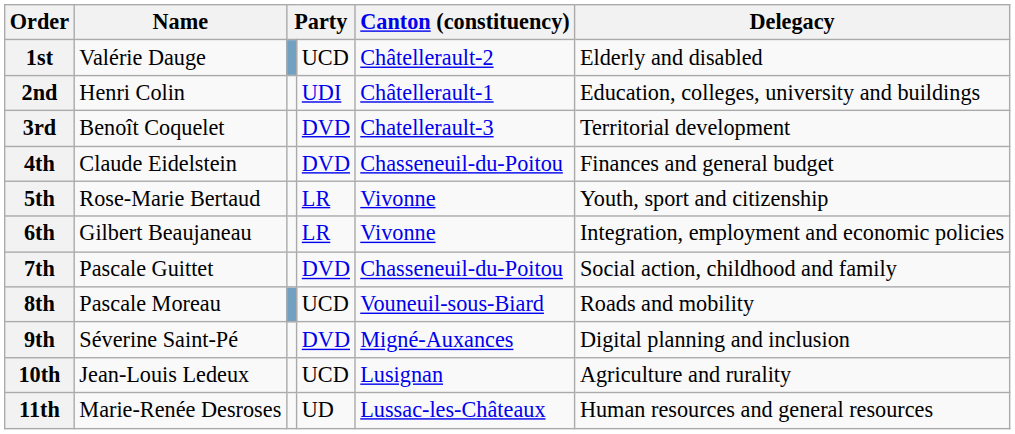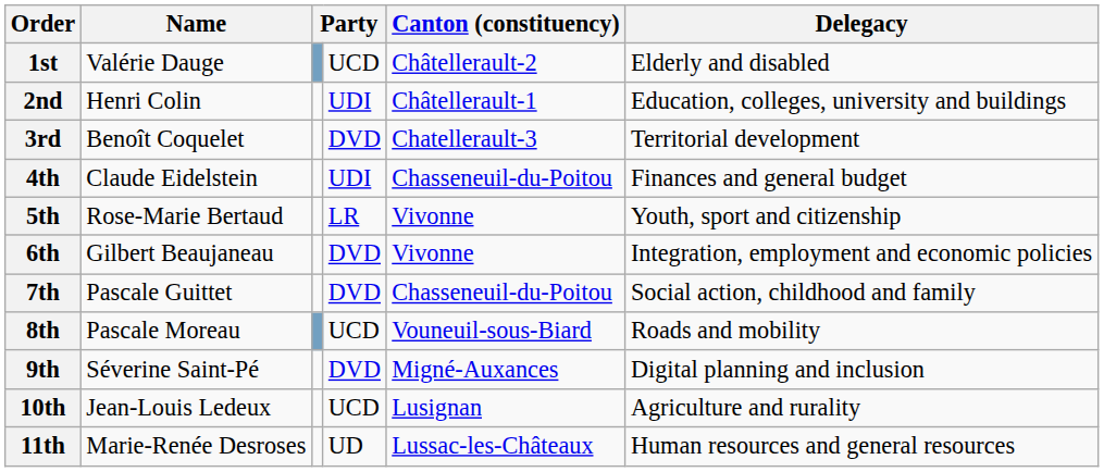4th | column 4: DVD -> UDI
6th | column 4: LR -> DVD
